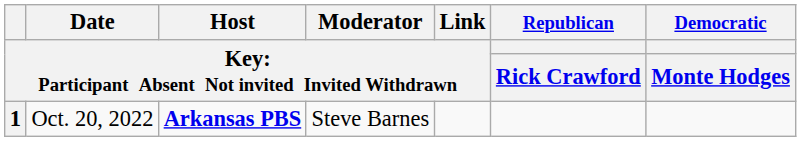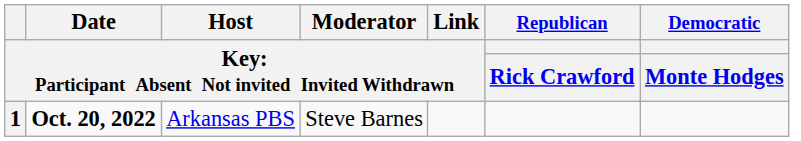1 | column 2: normal -> bold
1 | column 3: bold -> normal
